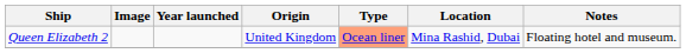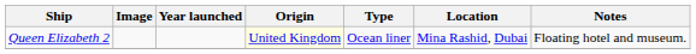Queen Elizabeth 2 | Origin: no background -> lightyellow background
Queen Elizabeth 2 | Type: lightsalmon background -> no background
